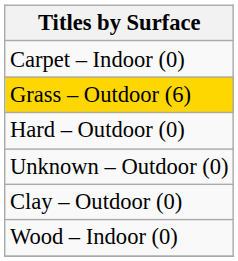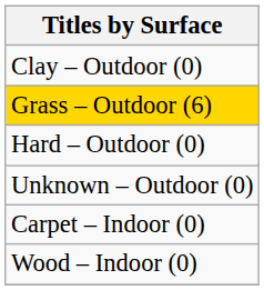row 2 | column 1: Carpet – Indoor (0) -> Clay – Outdoor (0)
row 6 | column 1: Clay – Outdoor (0) -> Carpet – Indoor (0)
